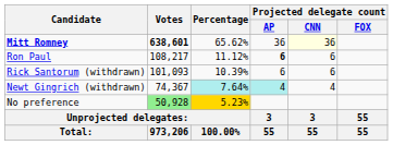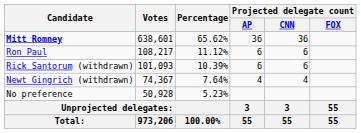Mitt Romney | Votes: bold -> normal
Mitt Romney | Projected delegate count / CNN: lightyellow background -> no background
Ron Paul | Projected delegate count / AP: bold -> normal
Newt Gingrich (withdrawn) | Percentage: paleturquoise background -> no background
Newt Gingrich (withdrawn) | Projected delegate count / AP: paleturquoise background -> no background
No preference | Votes: lightgreen background -> no background
No preference | Percentage: gold background -> no background
